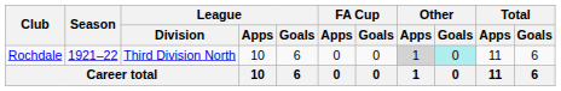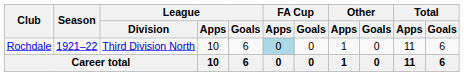Rochdale | FA Cup / Apps: no background -> lightblue background
Rochdale | Other / Apps: lightgrey background -> no background
Rochdale | Other / Goals: paleturquoise background -> no background
